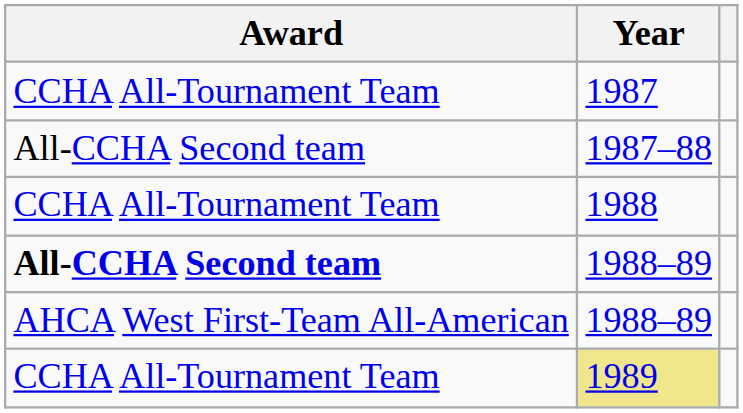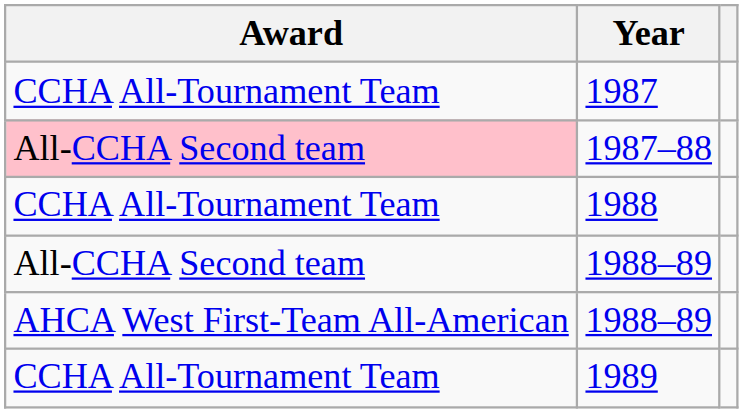row 3 | Award: no background -> pink background
row 5 | Award: bold -> normal
row 7 | Year: khaki background -> no background
